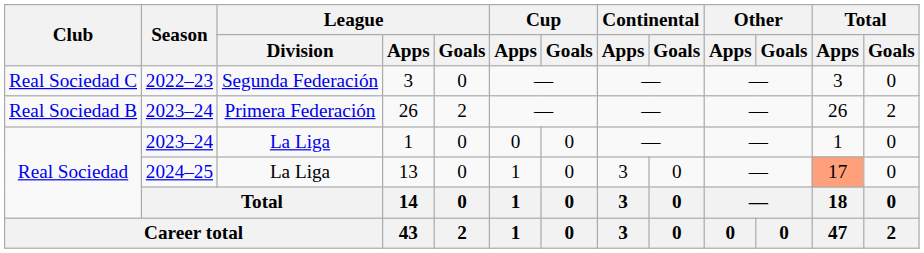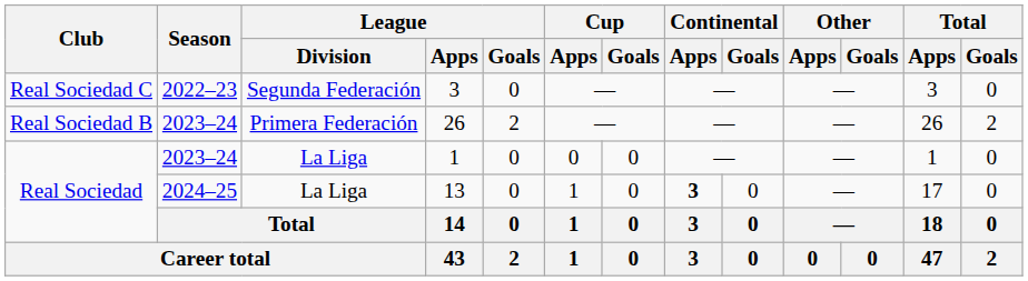13 | Continental / Apps: normal -> bold
13 | Total / Apps: lightsalmon background -> no background
